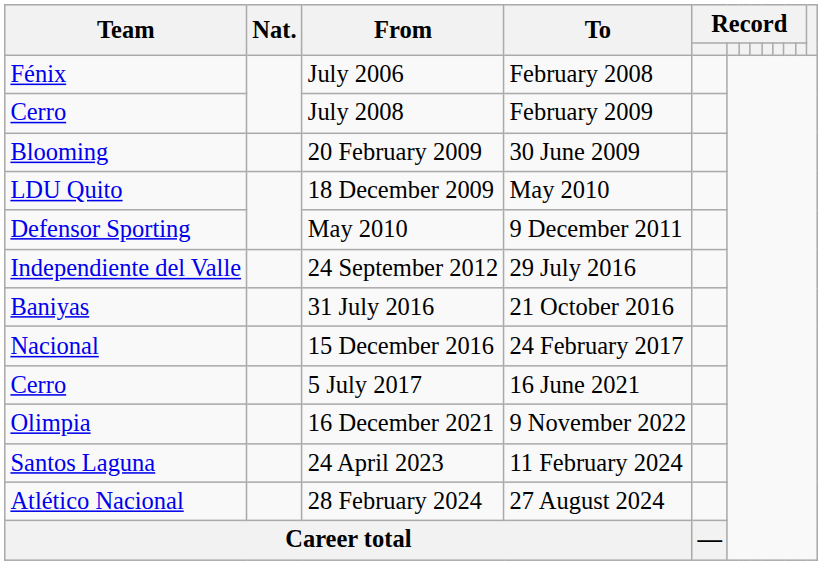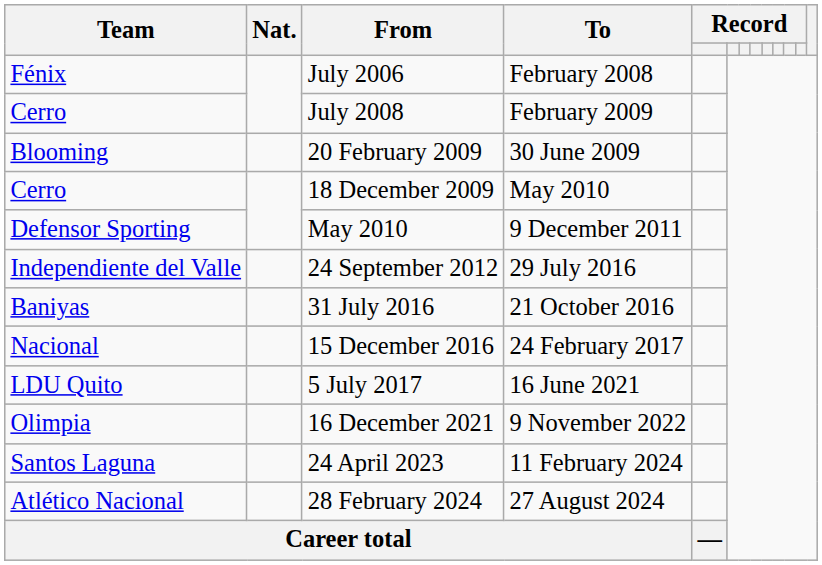18 December 2009 | Team: LDU Quito -> Cerro
5 July 2017 | Team: Cerro -> LDU Quito
